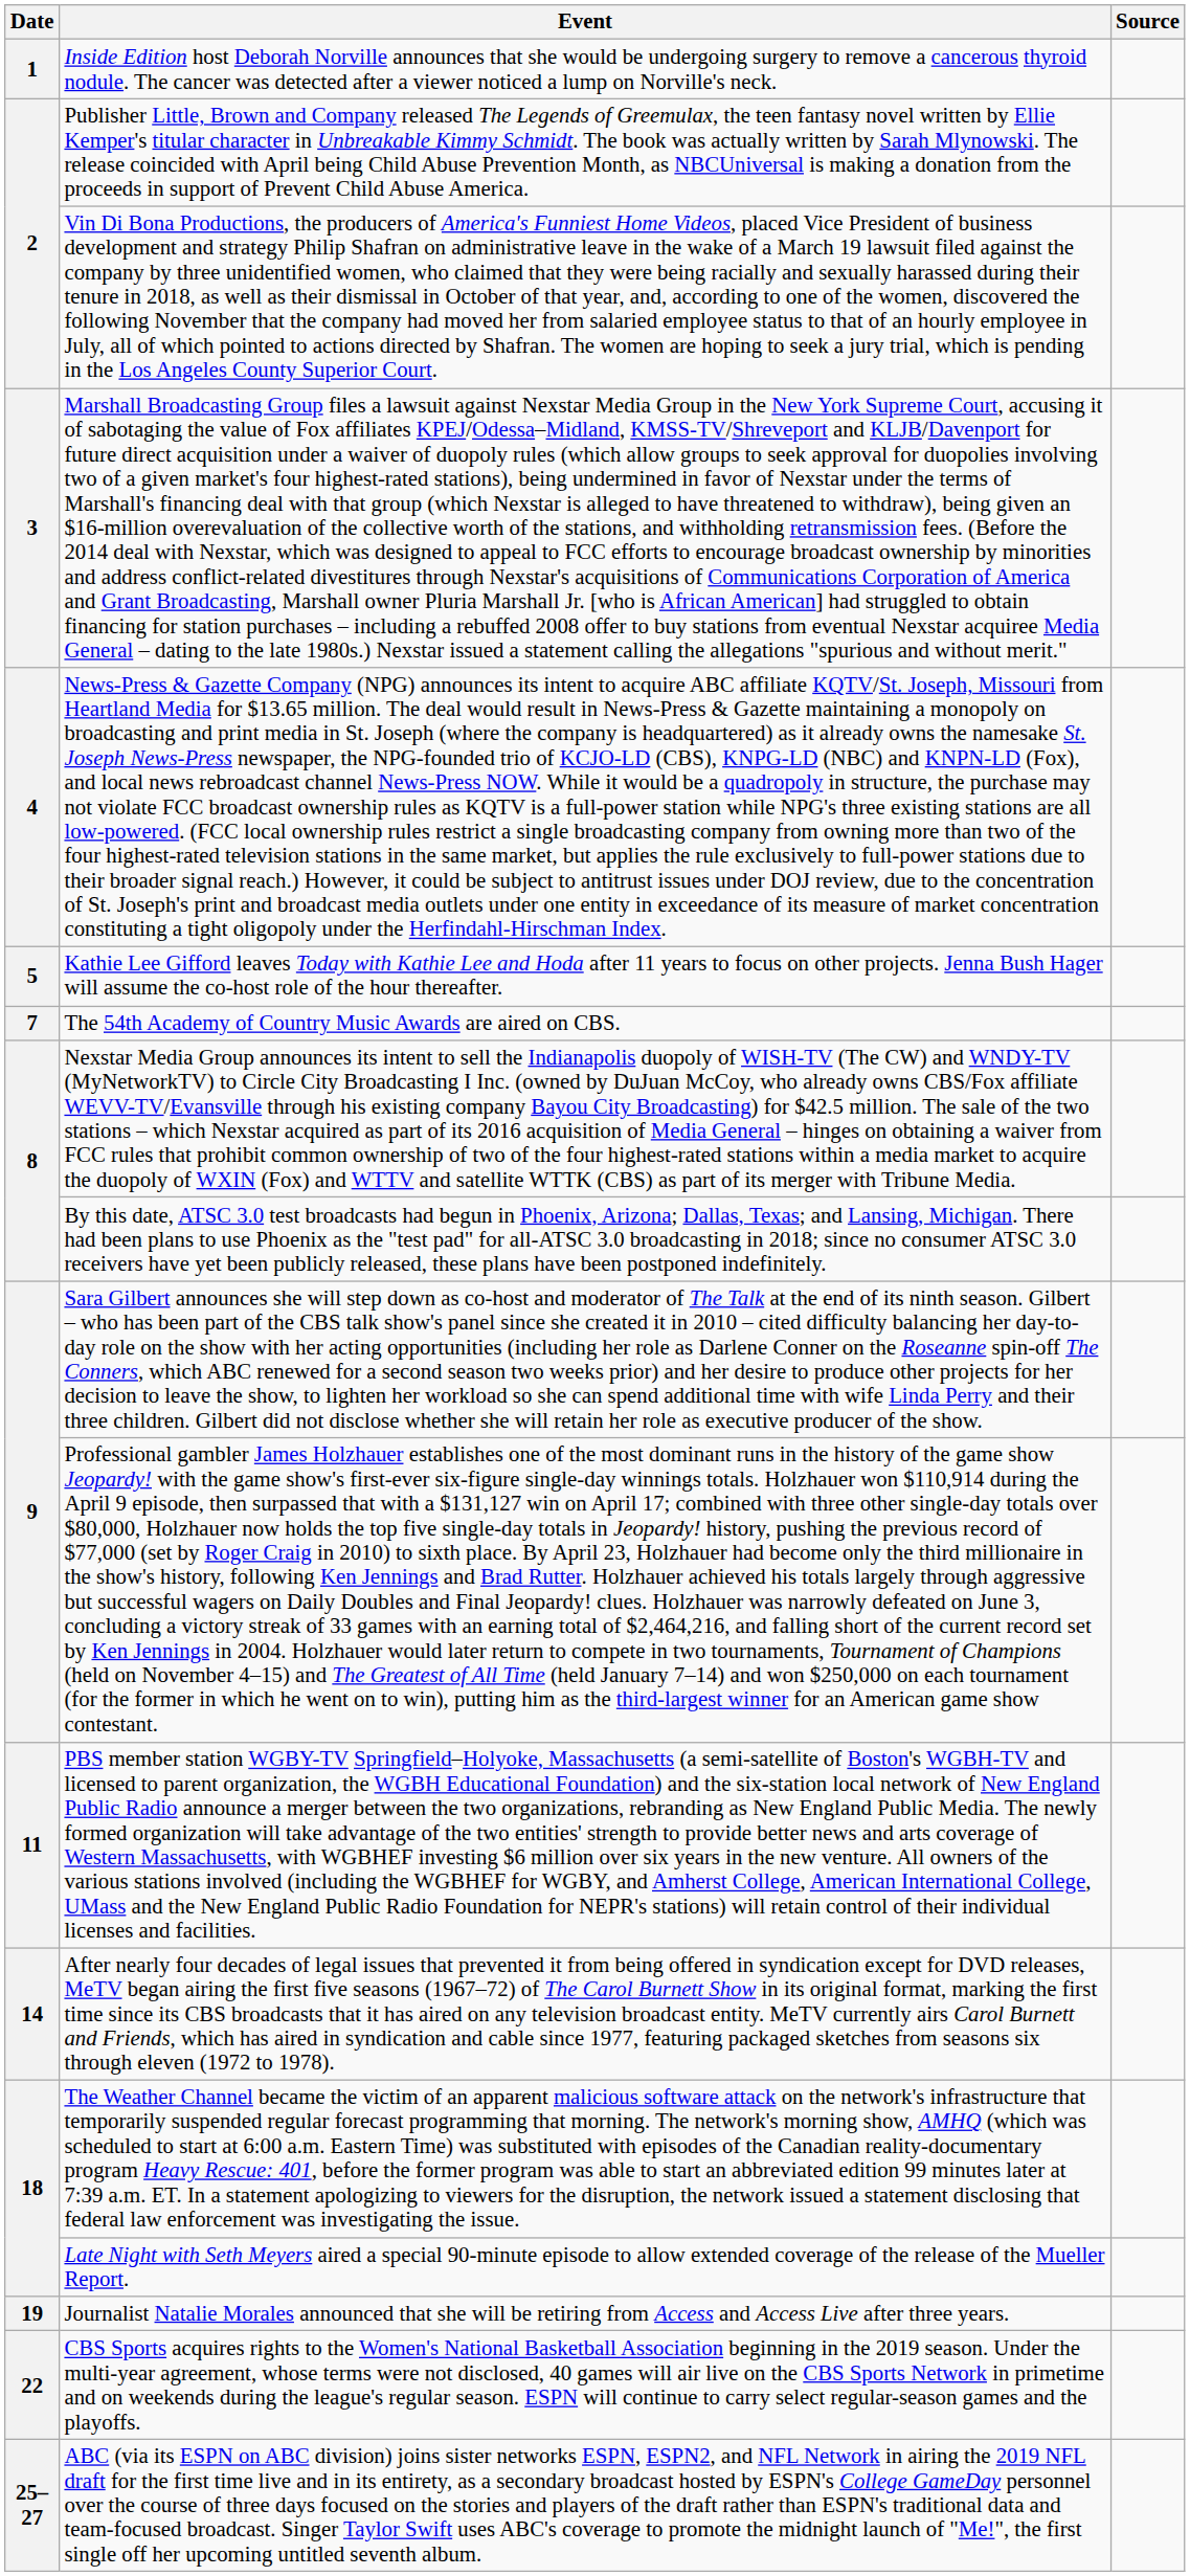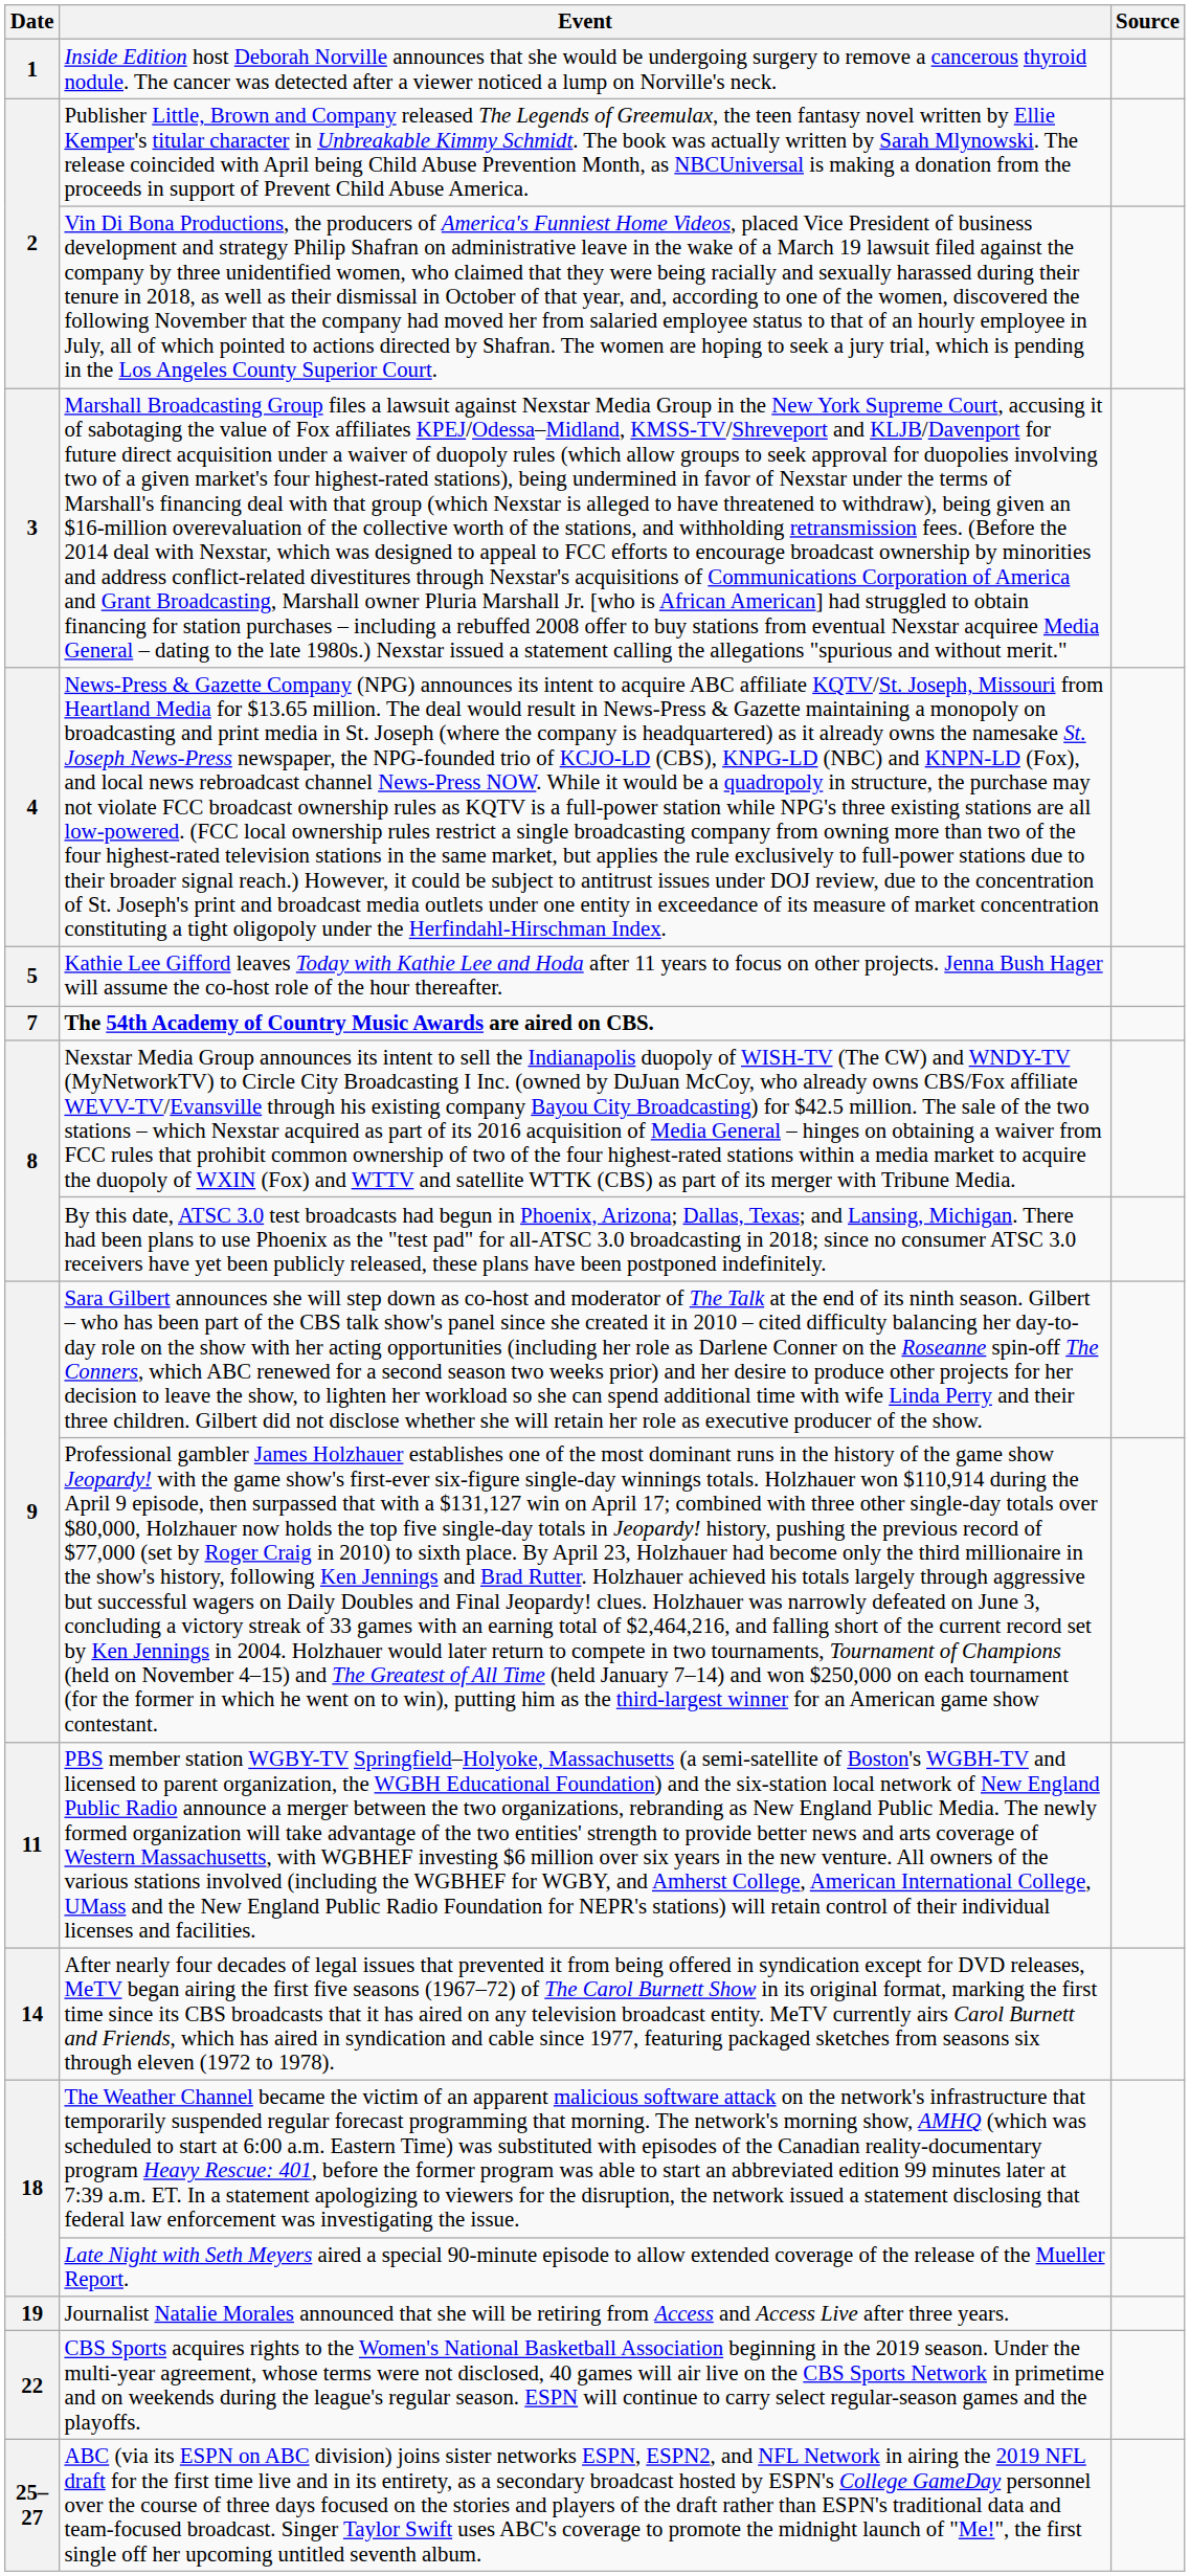The 54th Academy of Country Music Awards are aired on CBS. | Event: normal -> bold
